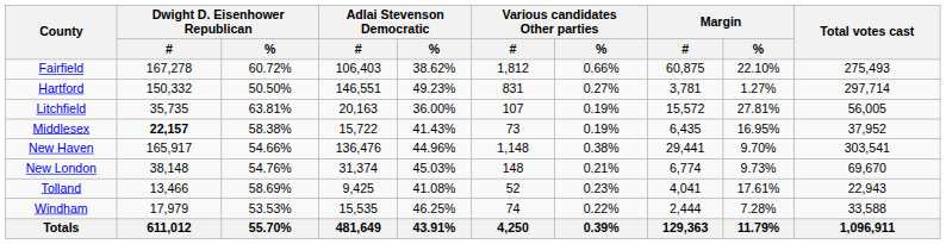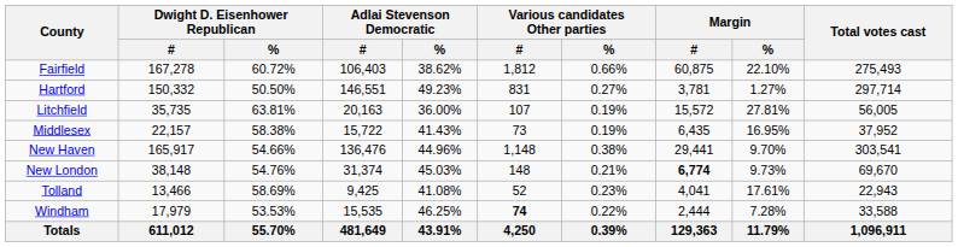Middlesex | Dwight D. Eisenhower Republican / #: bold -> normal
New London | Margin / #: normal -> bold
Windham | Various candidates Other parties / #: normal -> bold
